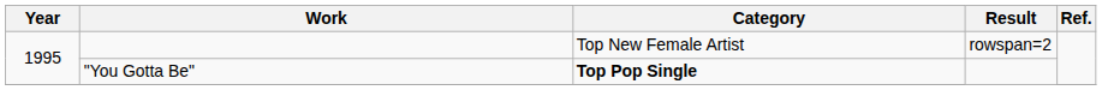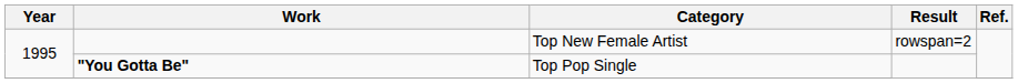"You Gotta Be" | Work: normal -> bold
"You Gotta Be" | Category: bold -> normal
